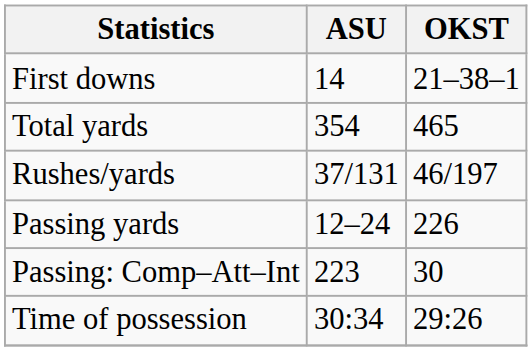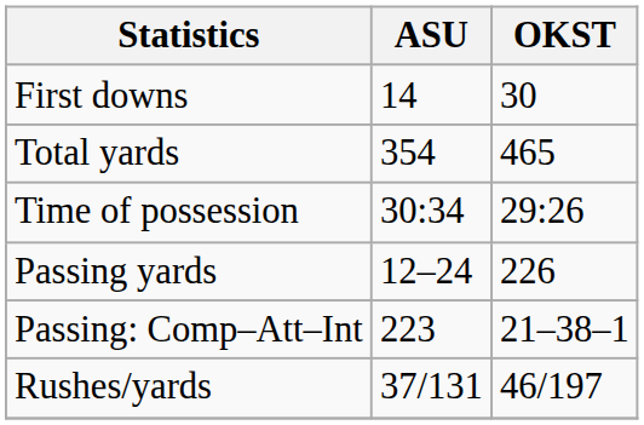First downs | OKST: 21–38–1 -> 30
rows swapped: Rushes/yards <-> Time of possession
Passing: Comp–Att–Int | OKST: 30 -> 21–38–1
